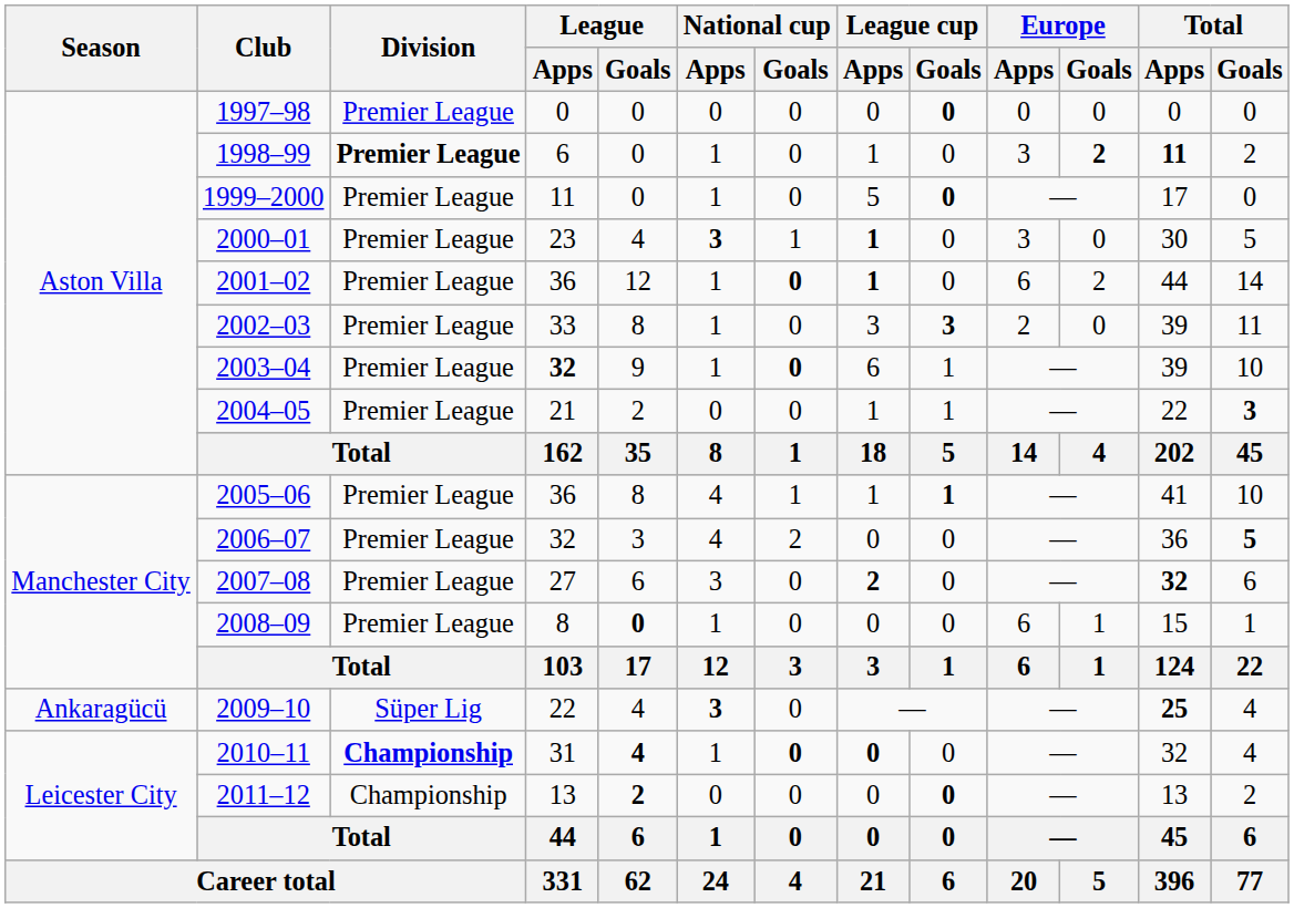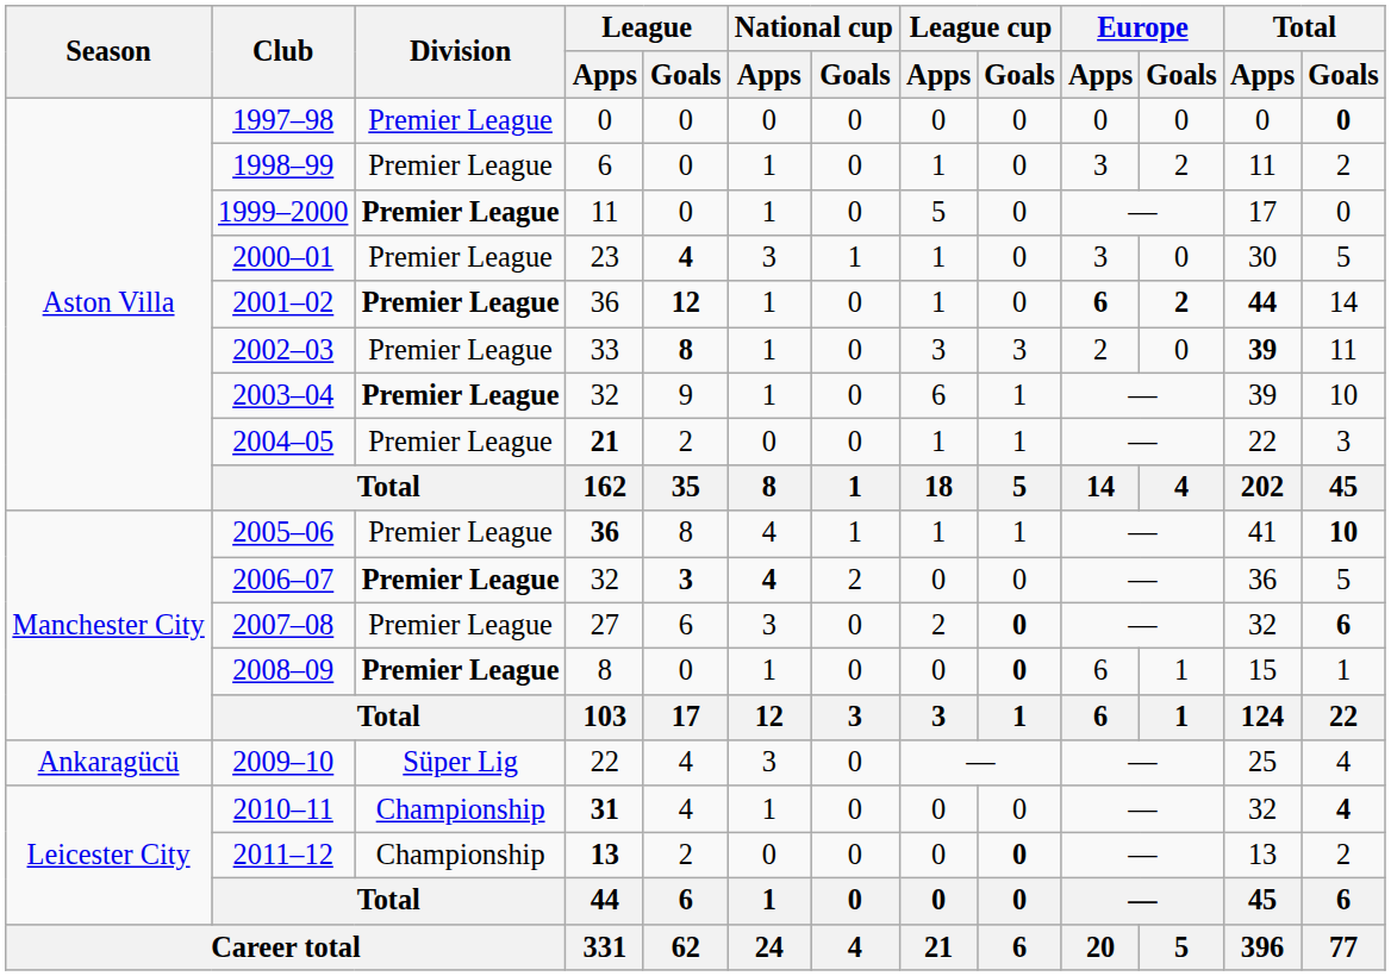1997–98 | League cup / Goals: bold -> normal
1997–98 | Total / Goals: normal -> bold
1998–99 | Division: bold -> normal
1998–99 | Europe / Goals: bold -> normal
1998–99 | Total / Apps: bold -> normal
1999–2000 | Division: normal -> bold
1999–2000 | League cup / Goals: bold -> normal
2000–01 | League / Goals: normal -> bold
2000–01 | National cup / Apps: bold -> normal
2000–01 | League cup / Apps: bold -> normal
2001–02 | Division: normal -> bold
2001–02 | League / Goals: normal -> bold
2001–02 | National cup / Goals: bold -> normal
2001–02 | League cup / Apps: bold -> normal
2001–02 | Europe / Apps: normal -> bold
2001–02 | Europe / Goals: normal -> bold
2001–02 | Total / Apps: normal -> bold
2002–03 | League / Goals: normal -> bold
2002–03 | League cup / Goals: bold -> normal
2002–03 | Total / Apps: normal -> bold
2003–04 | Division: normal -> bold
2003–04 | League / Apps: bold -> normal
2003–04 | National cup / Goals: bold -> normal
2004–05 | League / Apps: normal -> bold
2004–05 | Total / Goals: bold -> normal
2005–06 | League / Apps: normal -> bold
2005–06 | League cup / Goals: bold -> normal
2005–06 | Total / Goals: normal -> bold
2006–07 | Division: normal -> bold
2006–07 | League / Goals: normal -> bold
2006–07 | National cup / Apps: normal -> bold
2006–07 | Total / Goals: bold -> normal
2007–08 | League cup / Apps: bold -> normal
2007–08 | League cup / Goals: normal -> bold
2007–08 | Total / Apps: bold -> normal
2007–08 | Total / Goals: normal -> bold
2008–09 | Division: normal -> bold
2008–09 | League / Goals: bold -> normal
2008–09 | League cup / Goals: normal -> bold
2009–10 | National cup / Apps: bold -> normal
2009–10 | Total / Apps: bold -> normal
2010–11 | Division: bold -> normal
2010–11 | League / Apps: normal -> bold
2010–11 | League / Goals: bold -> normal
2010–11 | National cup / Goals: bold -> normal
2010–11 | League cup / Apps: bold -> normal
2010–11 | Total / Goals: normal -> bold
2011–12 | League / Apps: normal -> bold
2011–12 | League / Goals: bold -> normal
